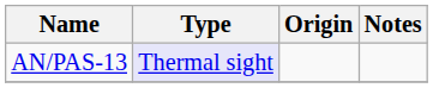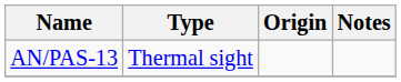AN/PAS-13 | Type: lavender background -> no background
